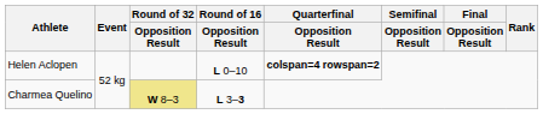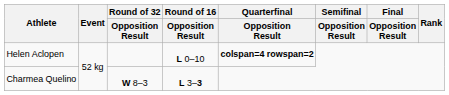Charmea Quelino | Round of 32 / Opposition Result: khaki background -> no background
